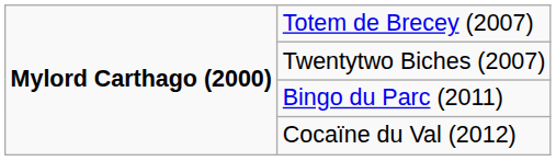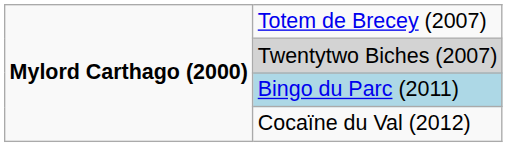Twentytwo Biches (2007) | column 2: no background -> lightgrey background
Bingo du Parc (2011) | column 2: no background -> lightblue background
